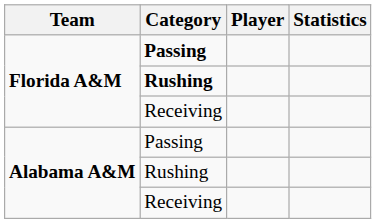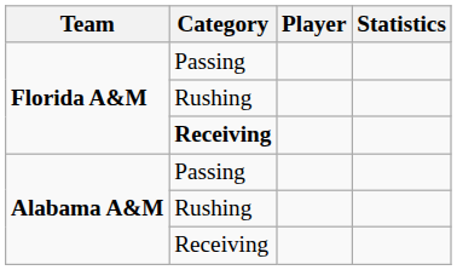Florida A&M / Passing | Category: bold -> normal
Florida A&M / Rushing | Category: bold -> normal
Florida A&M / Receiving | Category: normal -> bold
